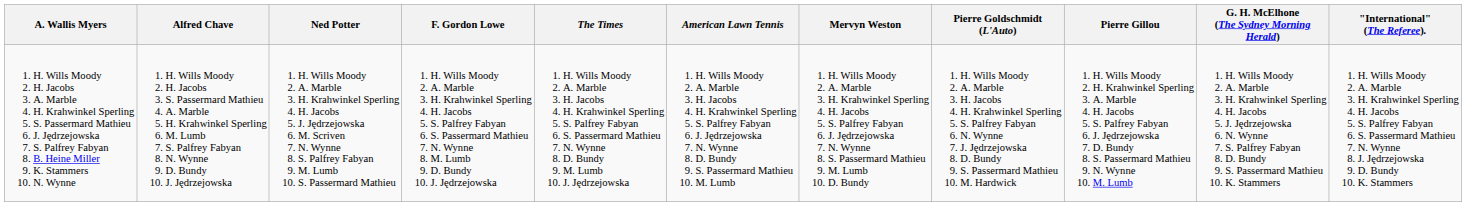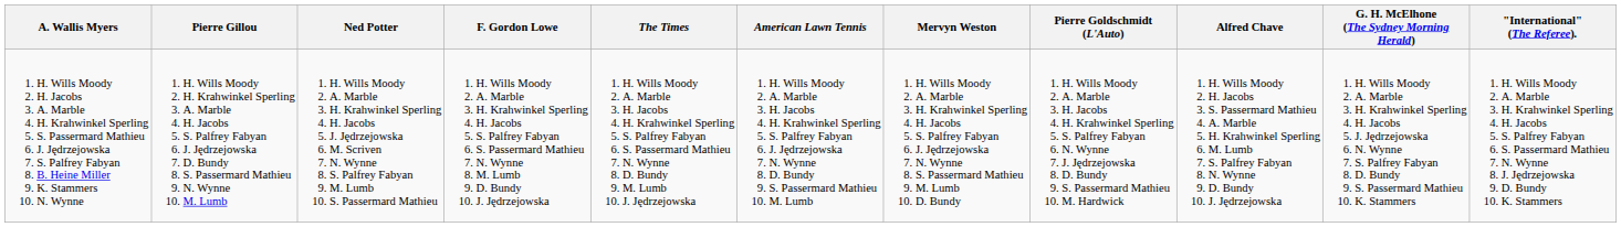columns swapped: Pierre Gillou <-> Alfred Chave
